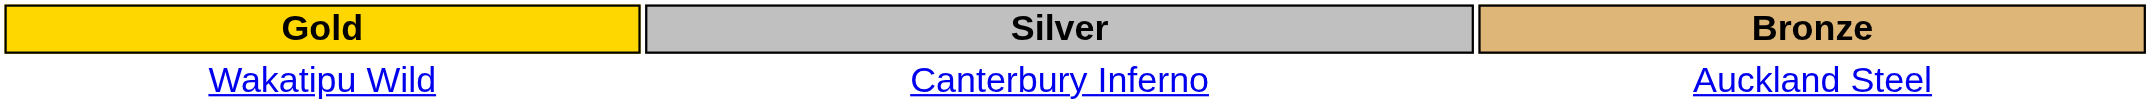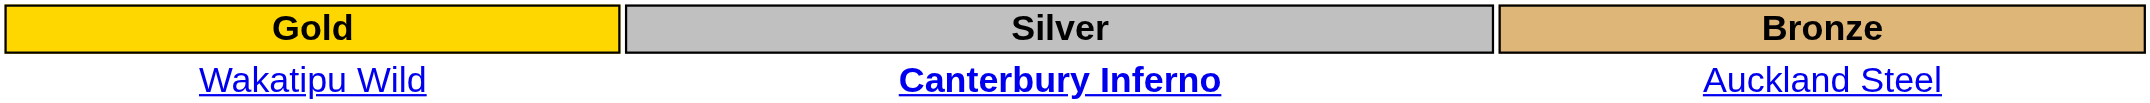Wakatipu Wild | Silver: normal -> bold
